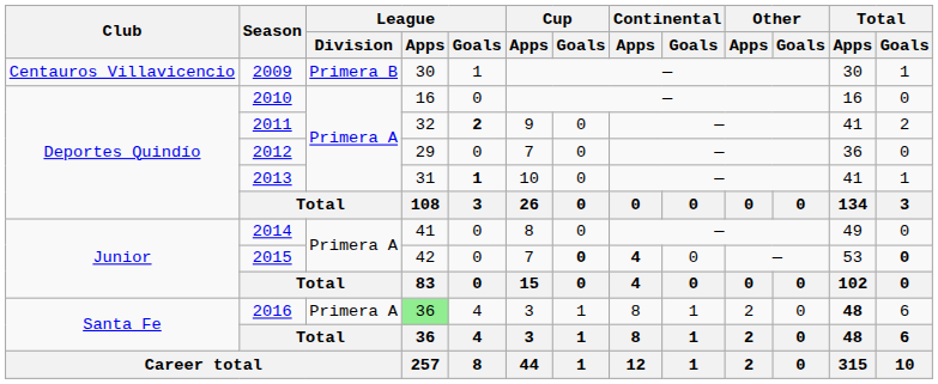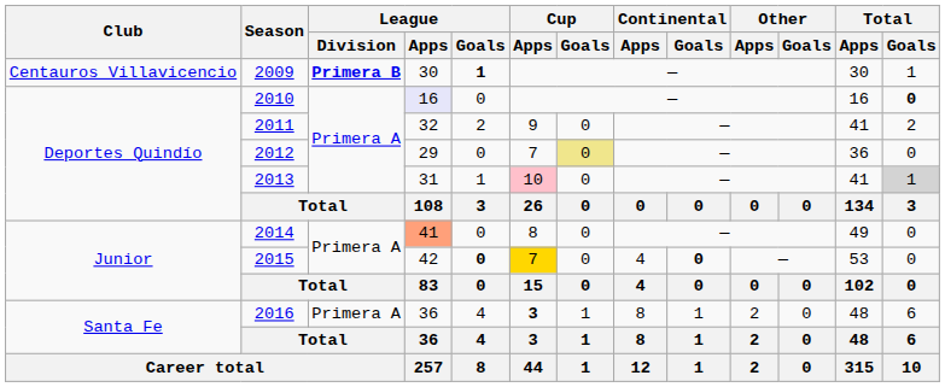2009 | League / Division: normal -> bold
2009 | League / Goals: normal -> bold
2010 | League / Apps: no background -> lavender background
2010 | Total / Goals: normal -> bold
2011 | League / Goals: bold -> normal
2012 | Cup / Goals: no background -> khaki background
2013 | League / Goals: bold -> normal
2013 | Cup / Apps: no background -> pink background
2013 | Total / Goals: no background -> lightgrey background
2014 | League / Apps: no background -> lightsalmon background
2015 | League / Goals: normal -> bold
2015 | Cup / Apps: no background -> gold background
2015 | Cup / Goals: bold -> normal
2015 | Continental / Apps: bold -> normal
2015 | Continental / Goals: normal -> bold
2015 | Total / Goals: bold -> normal
2016 | League / Apps: lightgreen background -> no background
2016 | Cup / Apps: normal -> bold
2016 | Total / Apps: bold -> normal
